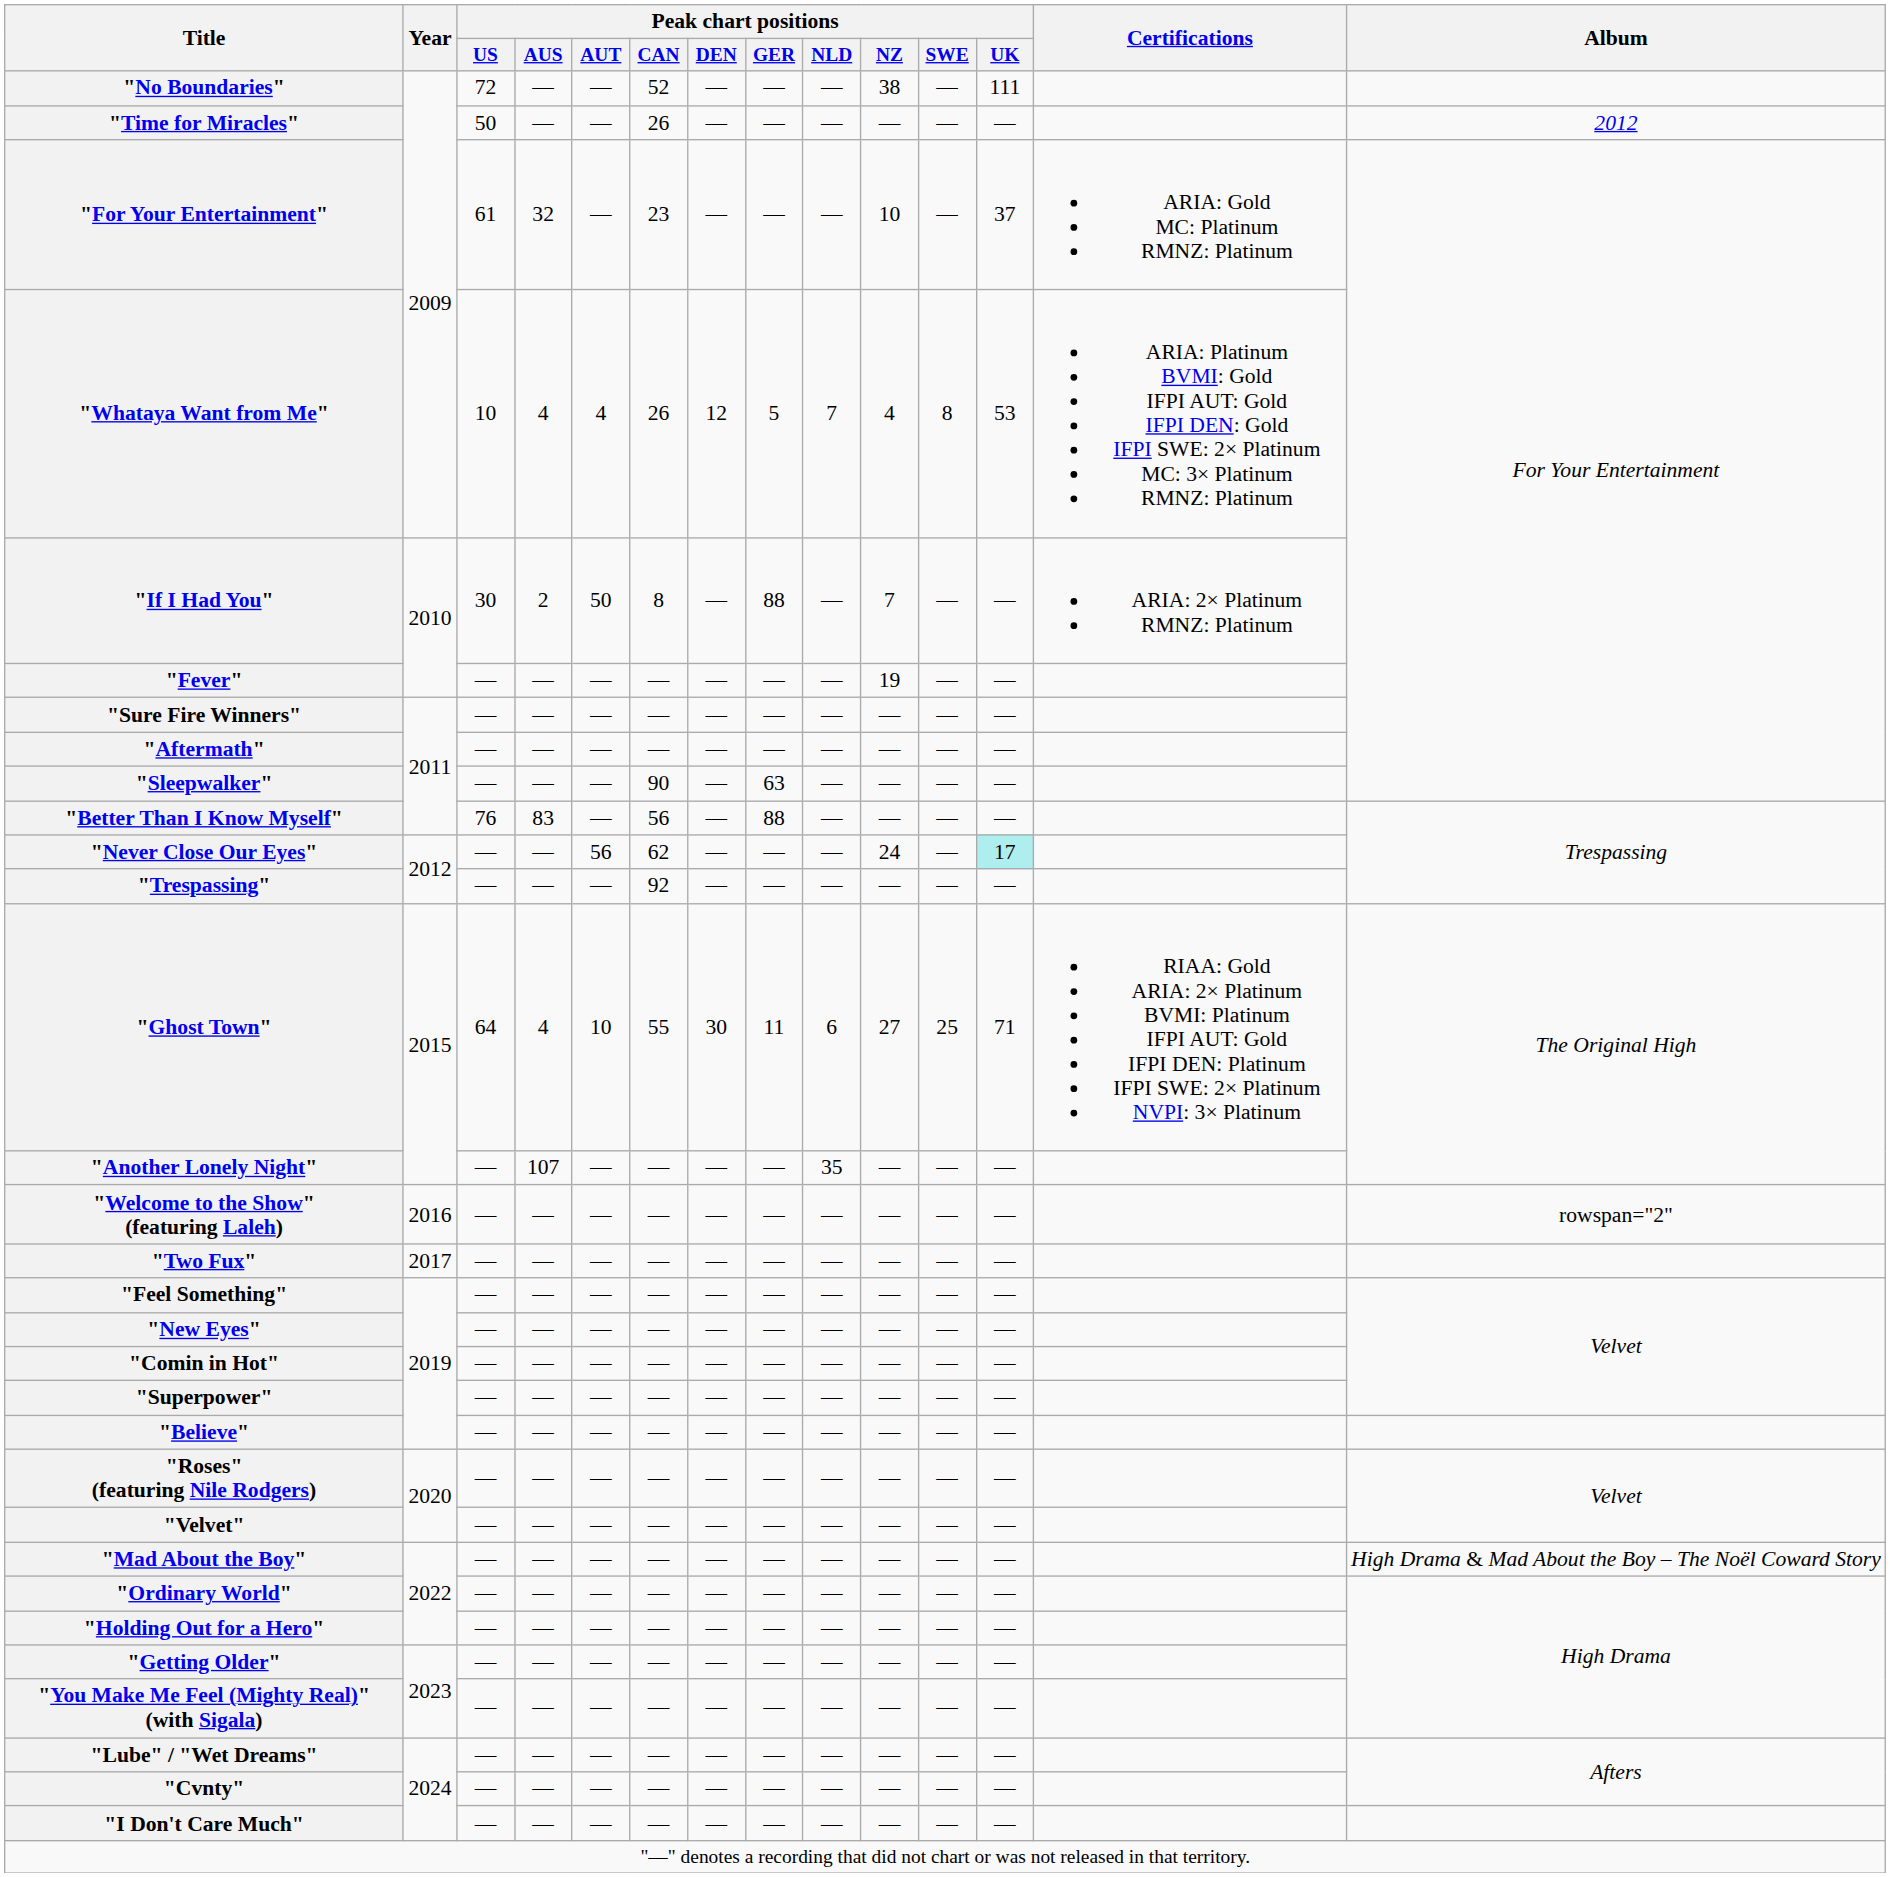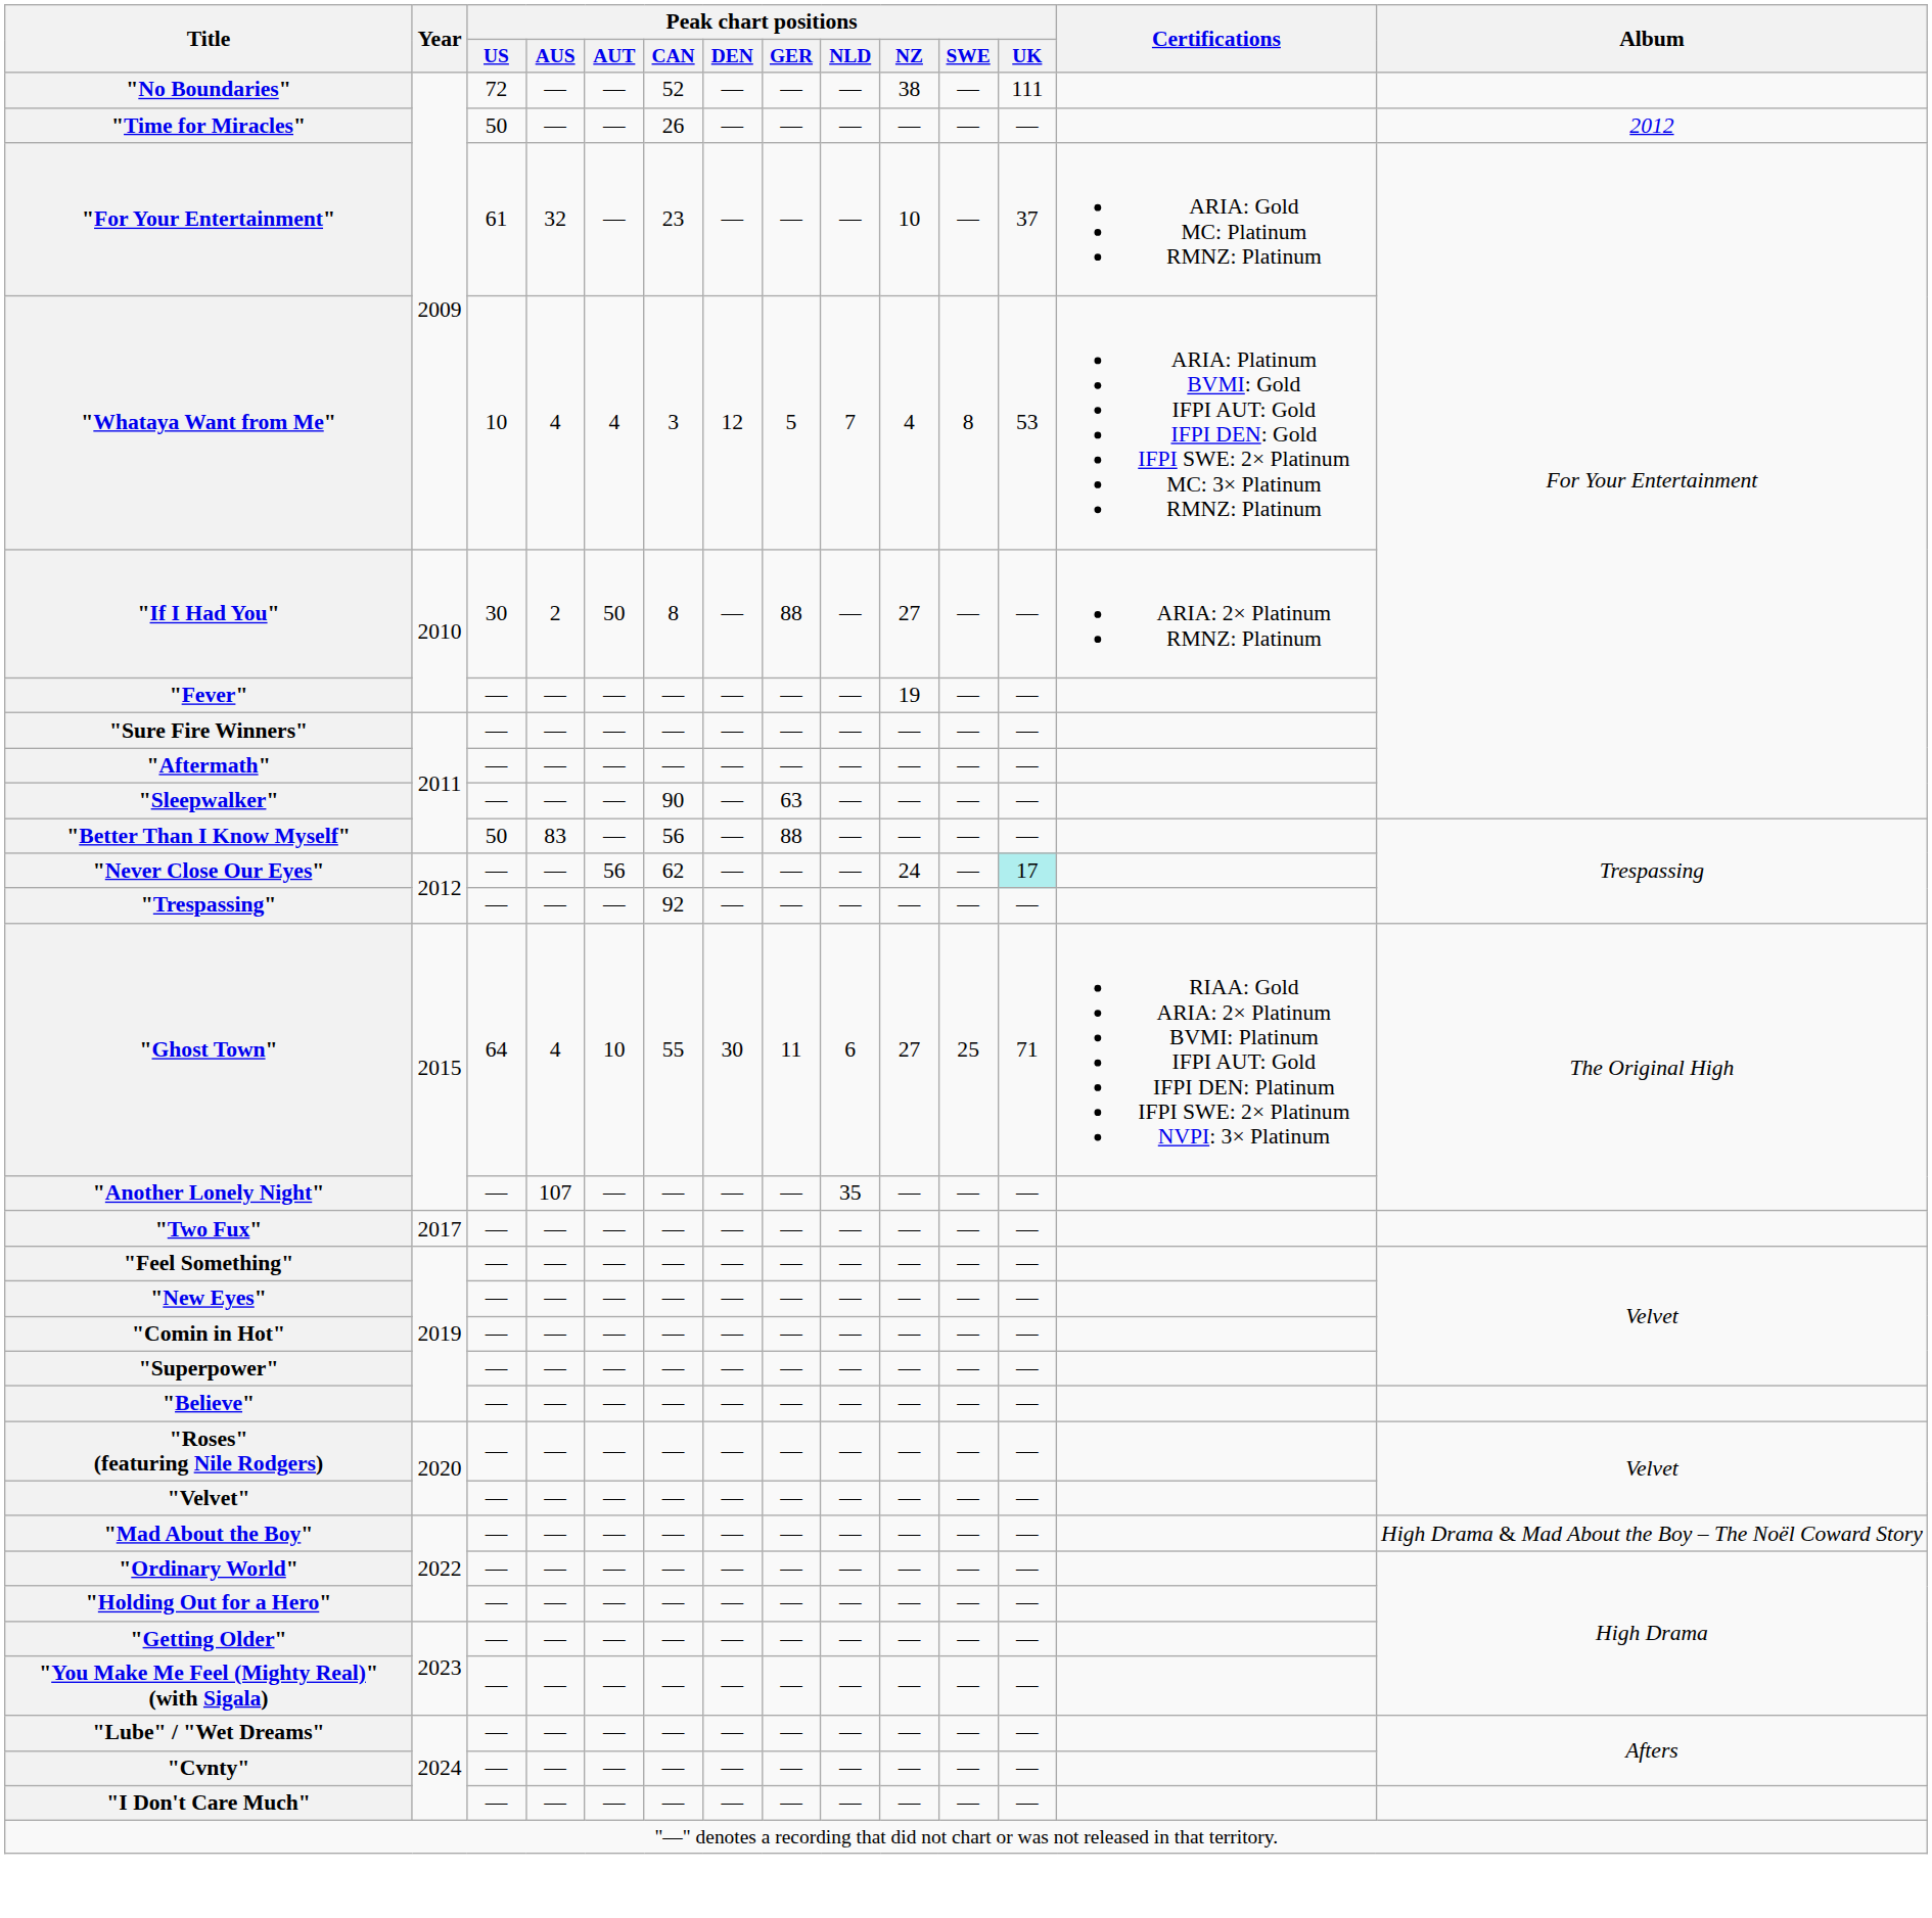"Whataya Want from Me" | Peak chart positions / CAN: 26 -> 3
"If I Had You" | Peak chart positions / NZ: 7 -> 27
"Better Than I Know Myself" | Peak chart positions / US: 76 -> 50
- row: "Welcome to the Show" (featuring Laleh) | 2016 | — | — | — | — | — | — | — | — | — | — | rowspan="2"
